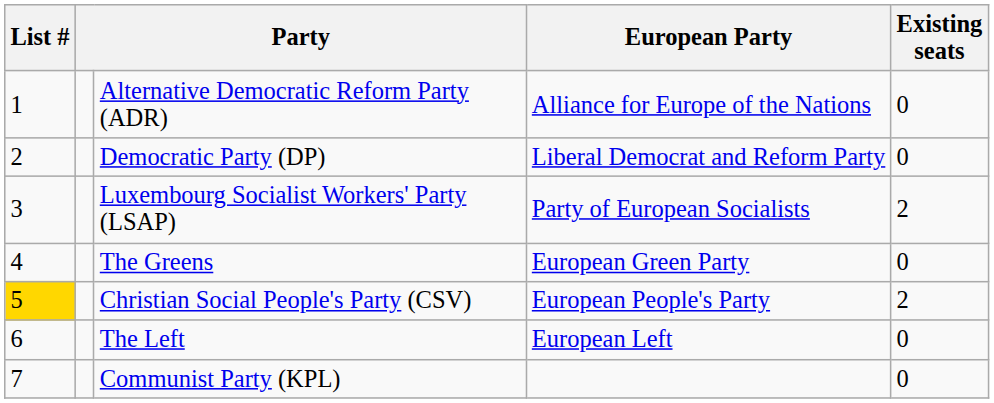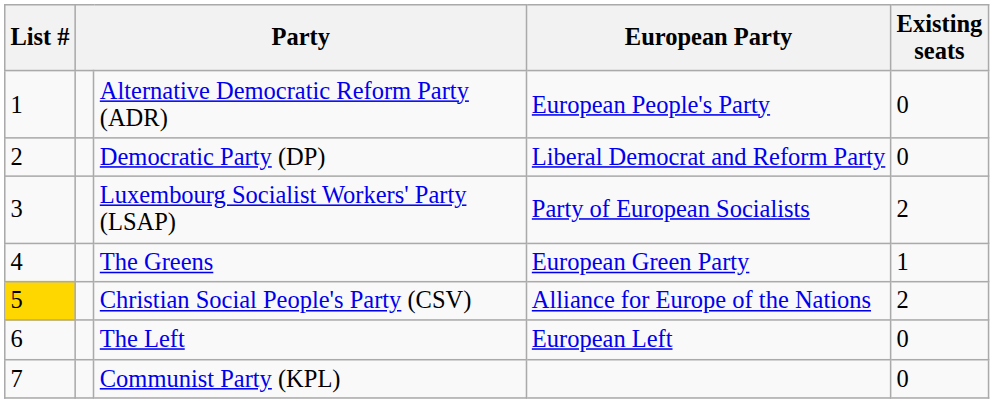Alternative Democratic Reform Party (ADR) | European Party: Alliance for Europe of the Nations -> European People's Party
The Greens | Existing seats: 0 -> 1
Christian Social People's Party (CSV) | European Party: European People's Party -> Alliance for Europe of the Nations
